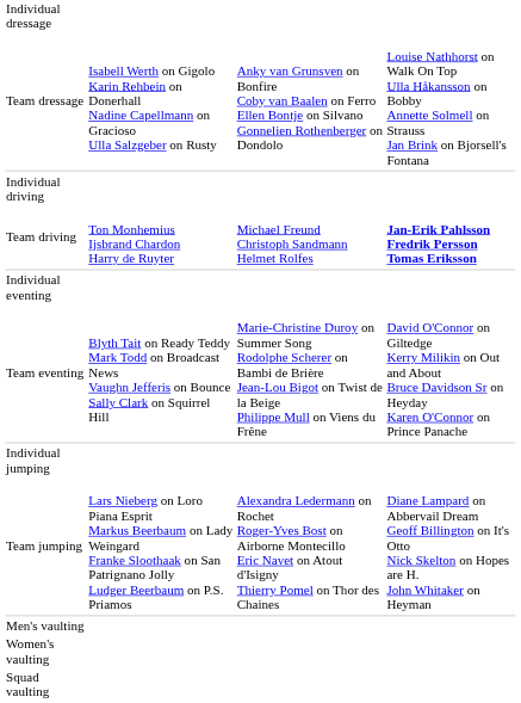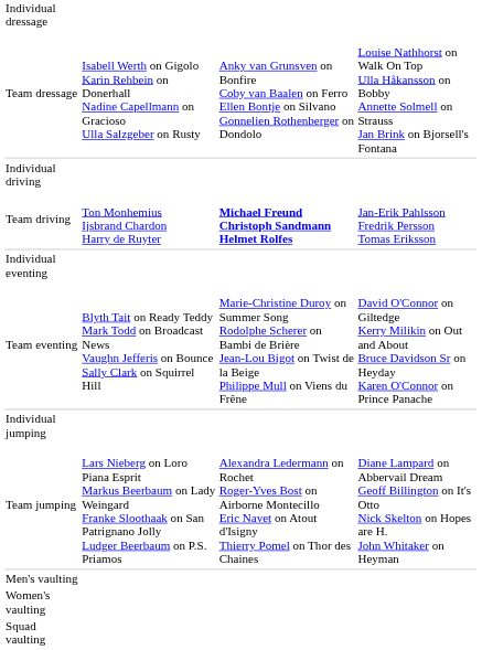Team driving | column 3: normal -> bold
Team driving | column 4: bold -> normal
